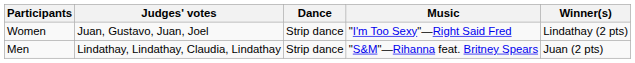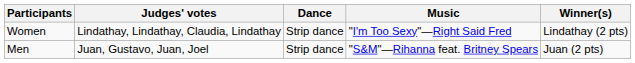Women | Judges' votes: Juan, Gustavo, Juan, Joel -> Lindathay, Lindathay, Claudia, Lindathay
Men | Judges' votes: Lindathay, Lindathay, Claudia, Lindathay -> Juan, Gustavo, Juan, Joel
